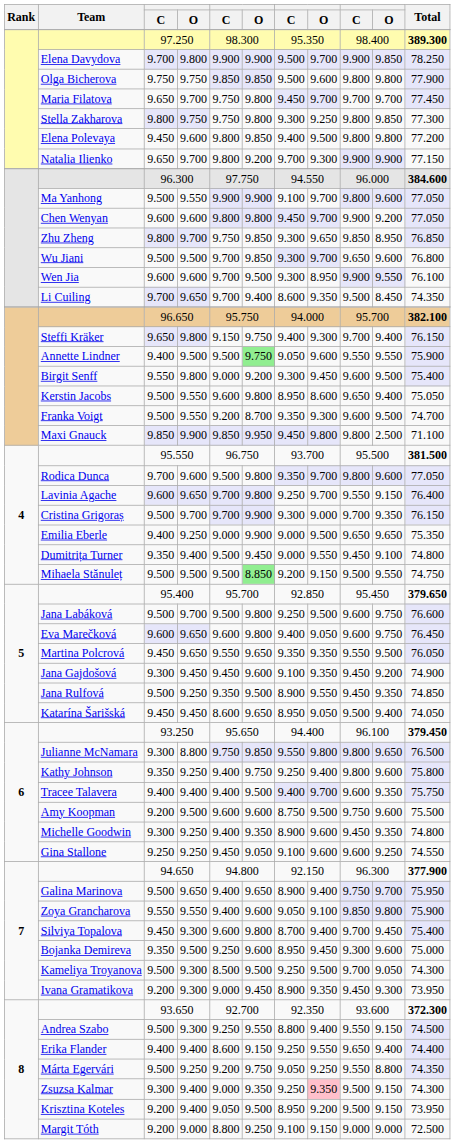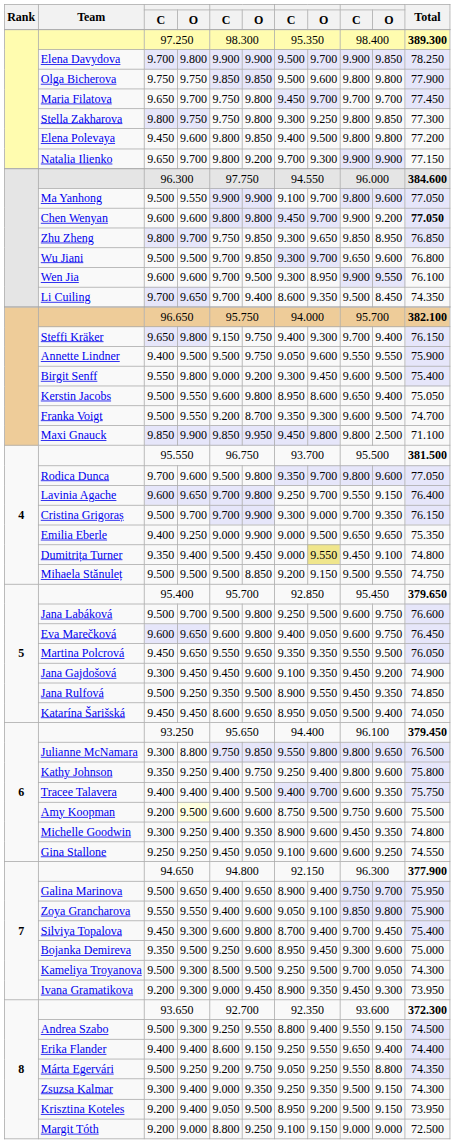Chen Wenyan | Total: normal -> bold
Annette Lindner | column 6: lightgreen background -> no background
Dumitrița Turner | column 8: no background -> khaki background
Mihaela Stănuleț | column 6: lightgreen background -> no background
Amy Koopman | column 4: no background -> lightyellow background
Zsuzsa Kalmar | column 8: pink background -> no background
